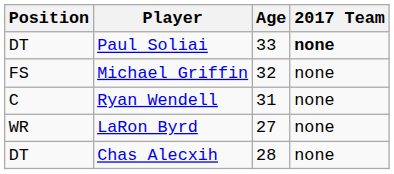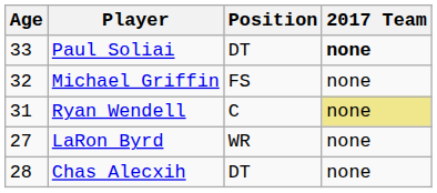columns swapped: Position <-> Age
Ryan Wendell | 2017 Team: no background -> khaki background
